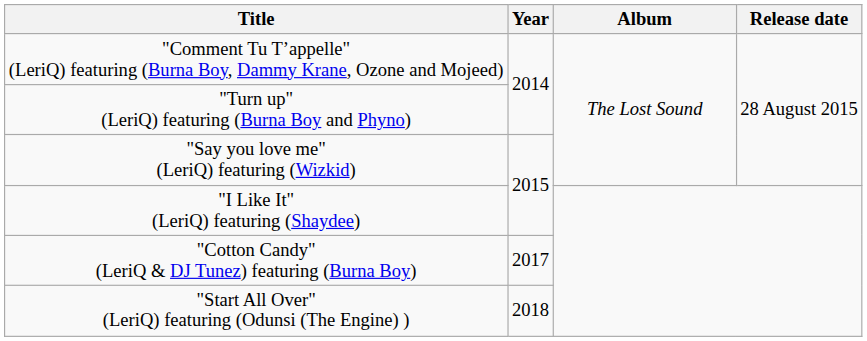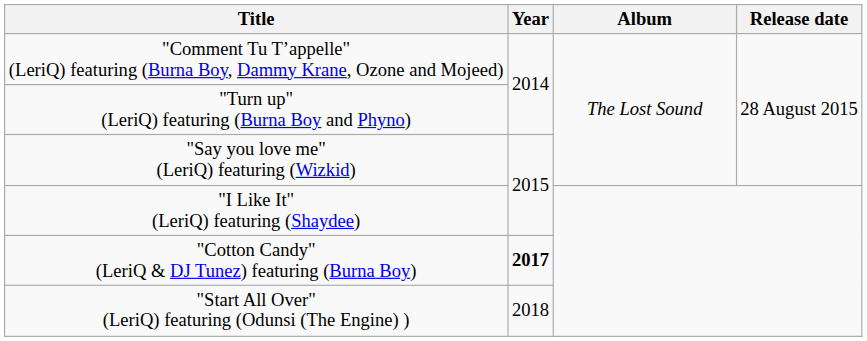"Cotton Candy" (LeriQ & DJ Tunez) featuring (Burna Boy) | Year: normal -> bold
